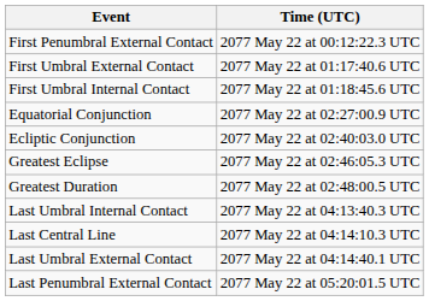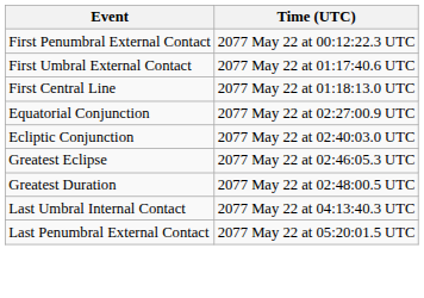+ row: First Central Line | 2077 May 22 at 01:18:13.0 UTC
- row: First Umbral Internal Contact | 2077 May 22 at 01:18:45.6 UTC
- row: Last Central Line | 2077 May 22 at 04:14:10.3 UTC
- row: Last Umbral External Contact | 2077 May 22 at 04:14:40.1 UTC
